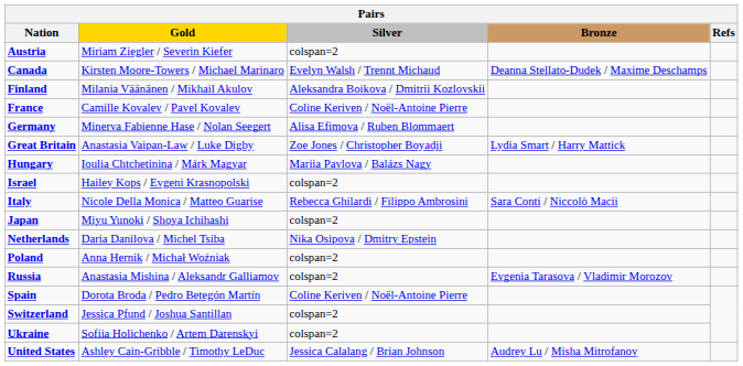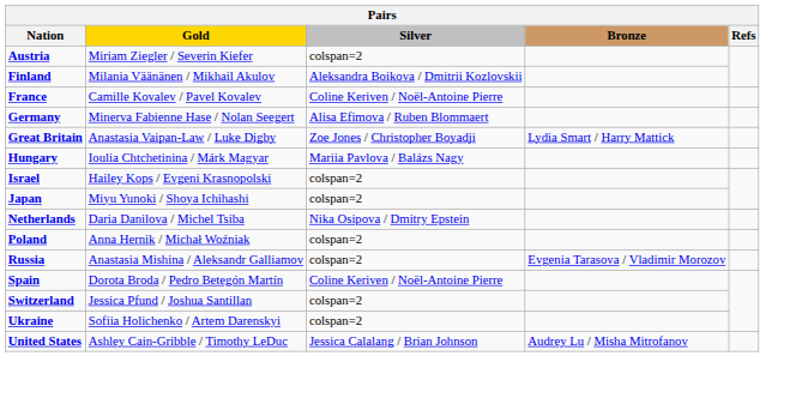- row: Canada | Kirsten Moore-Towers / Michael Marinaro | Evelyn Walsh / Trennt Michaud | Deanna Stellato-Dudek / Maxime Deschamps
- row: Italy | Nicole Della Monica / Matteo Guarise | Rebecca Ghilardi / Filippo Ambrosini | Sara Conti / Niccolò Macii
